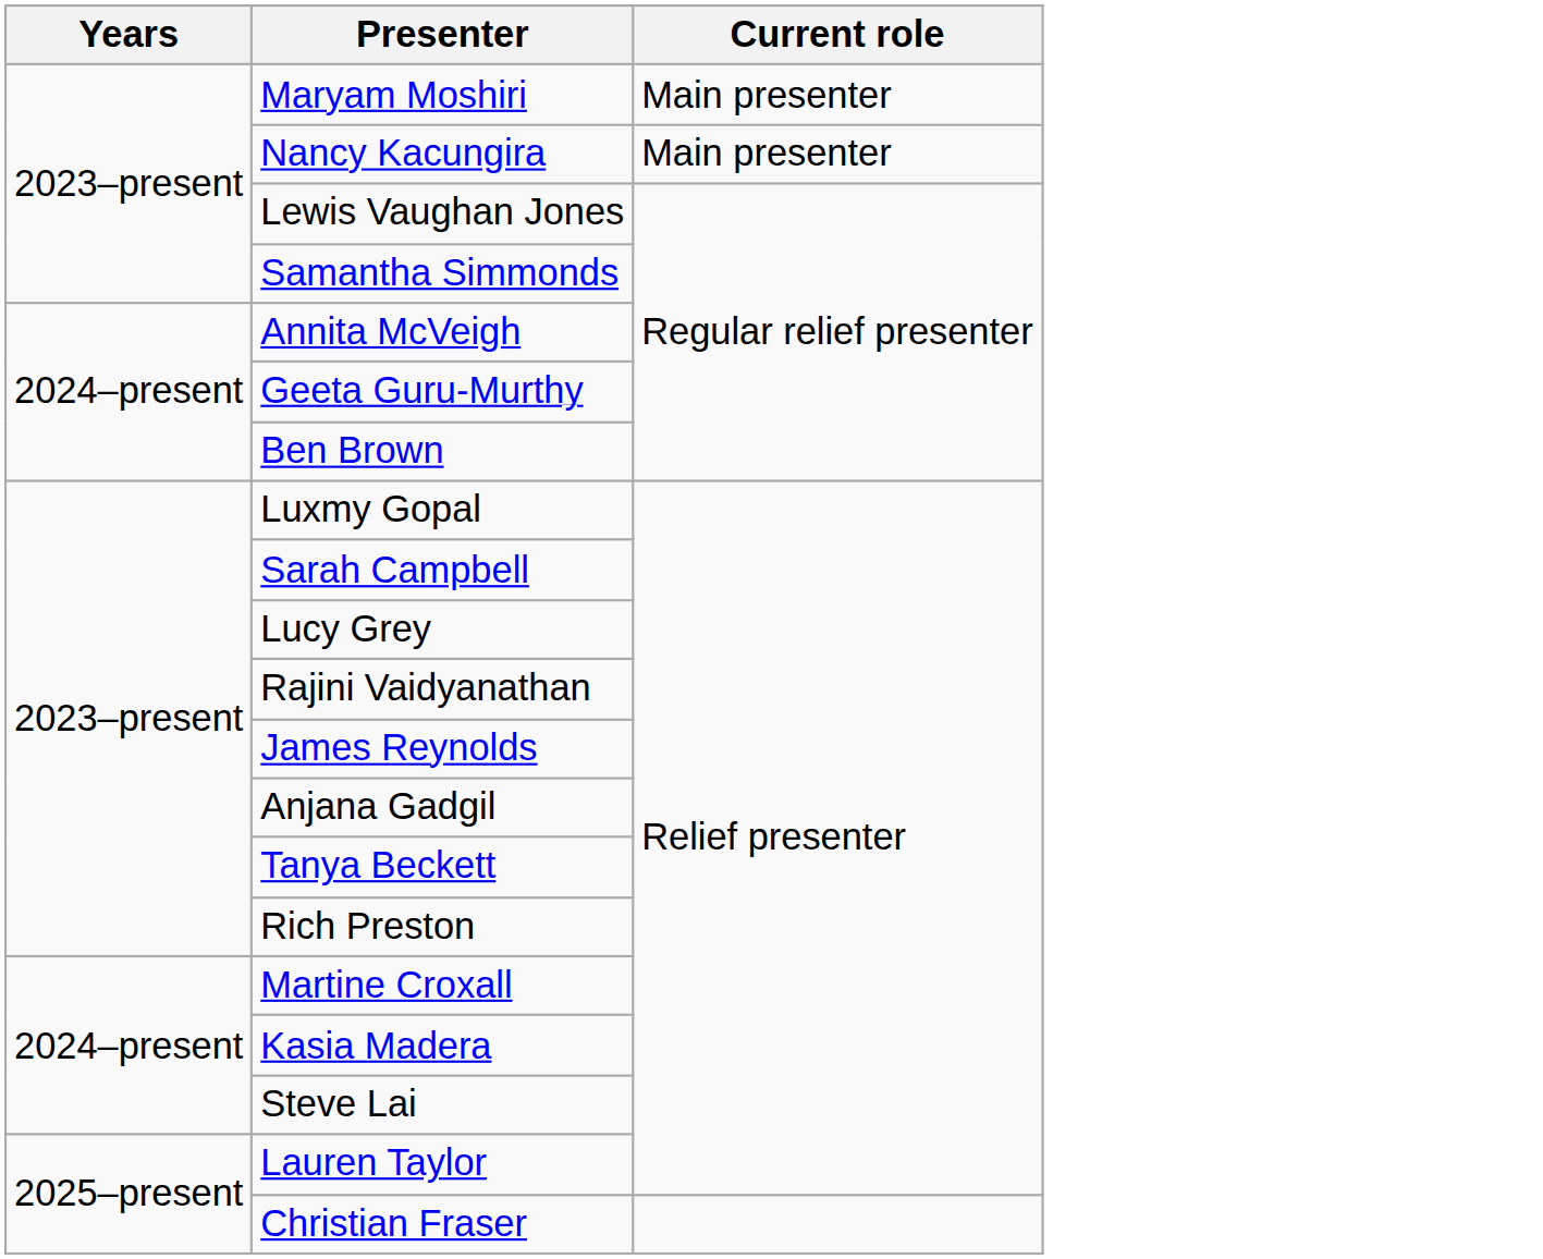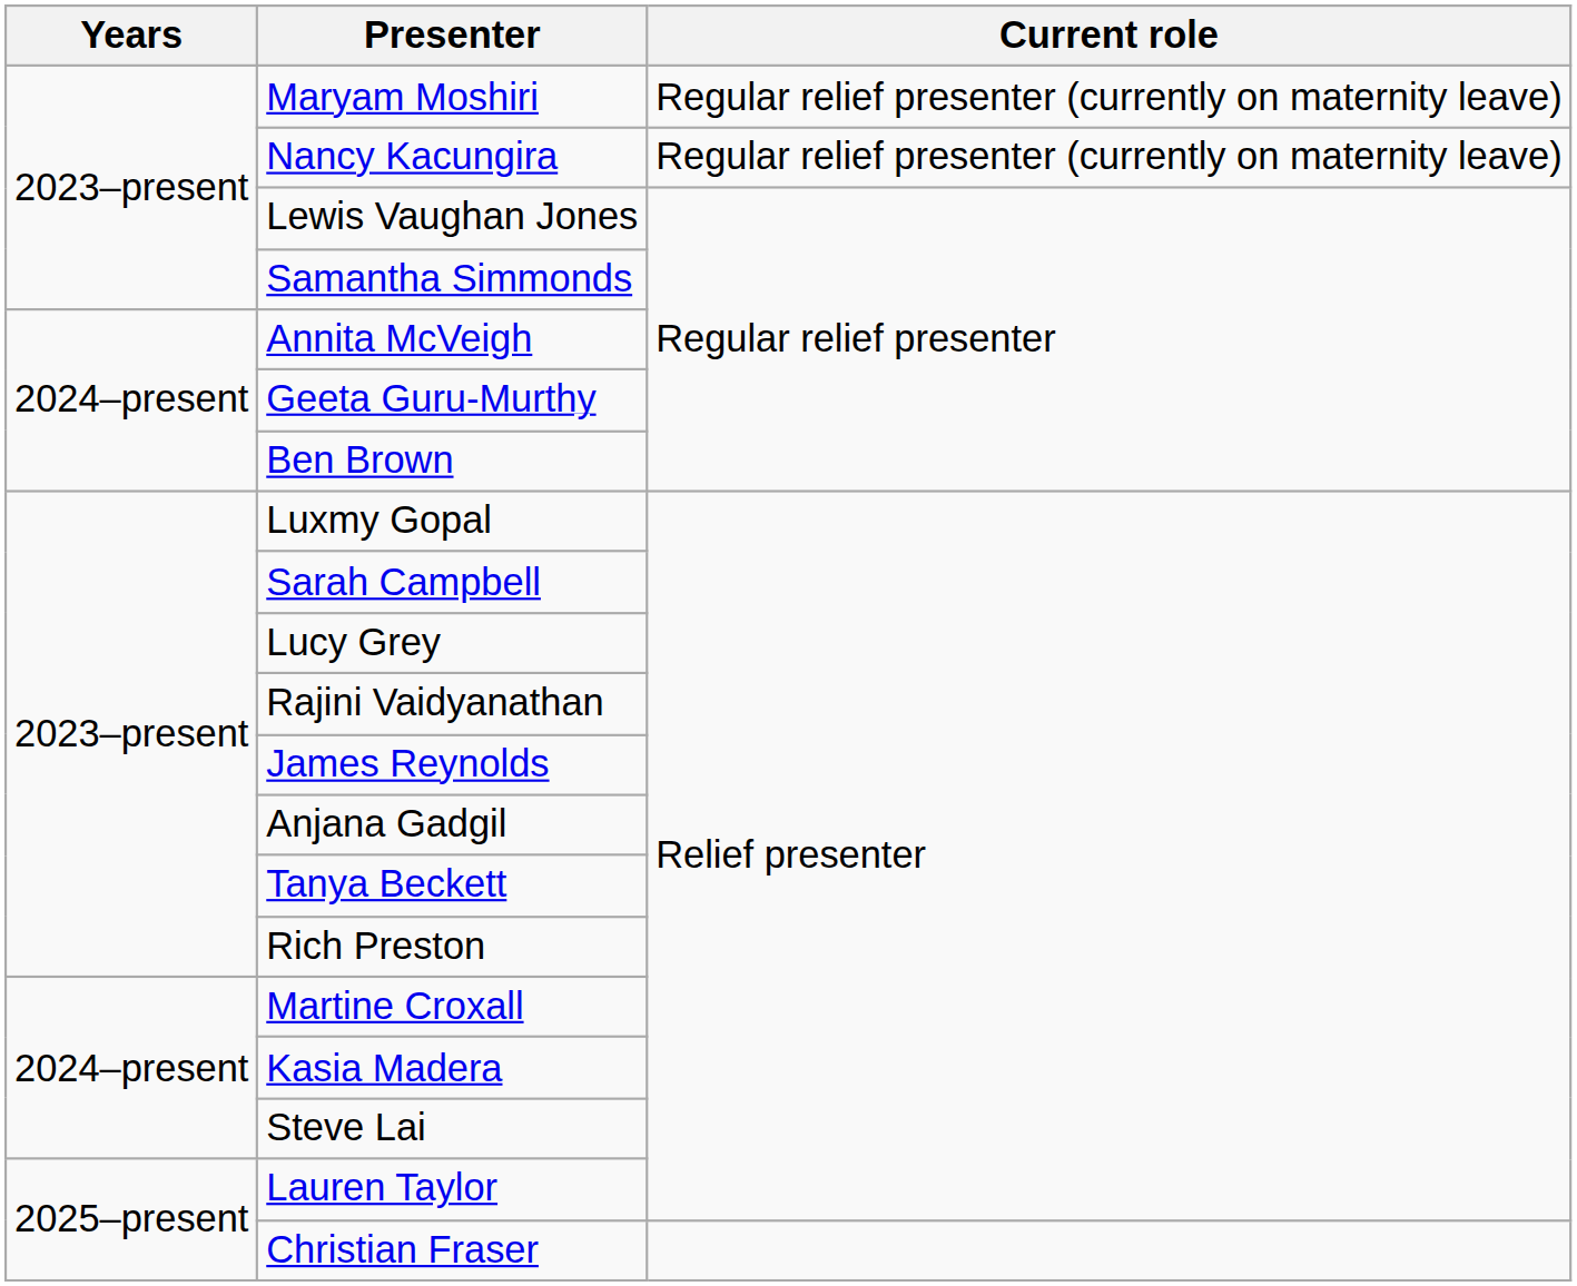Maryam Moshiri | Current role: Main presenter -> Regular relief presenter (currently on maternity leave)
Nancy Kacungira | Current role: Main presenter -> Regular relief presenter (currently on maternity leave)
